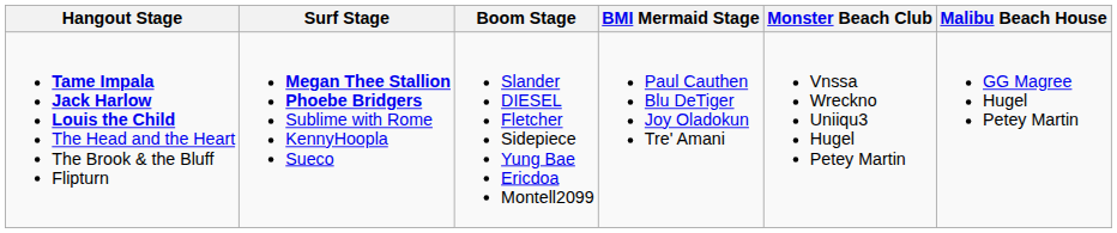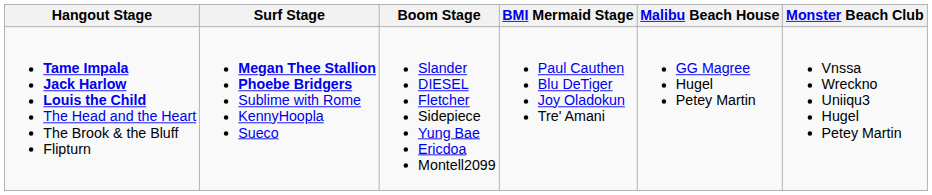columns swapped: Monster Beach Club <-> Malibu Beach House
